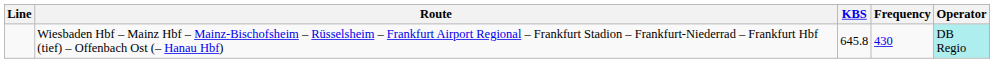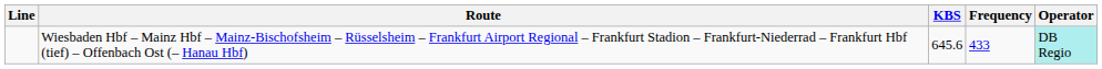row 2 | KBS: 645.8 -> 645.6
row 2 | Frequency: 430 -> 433
